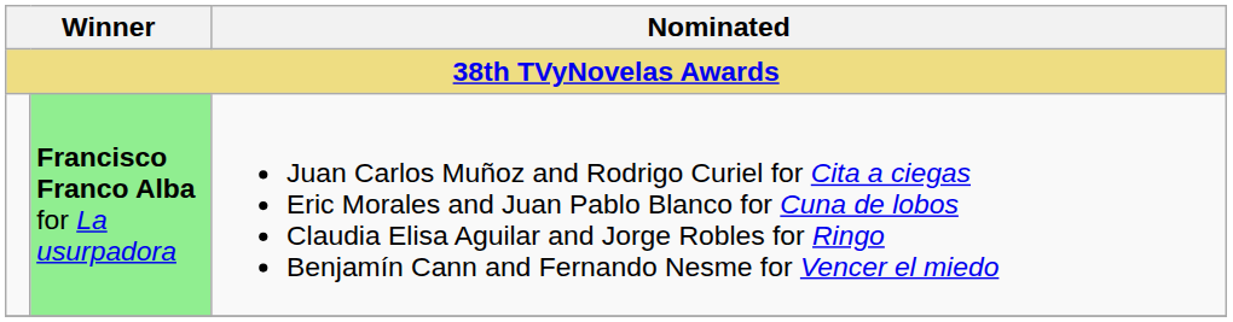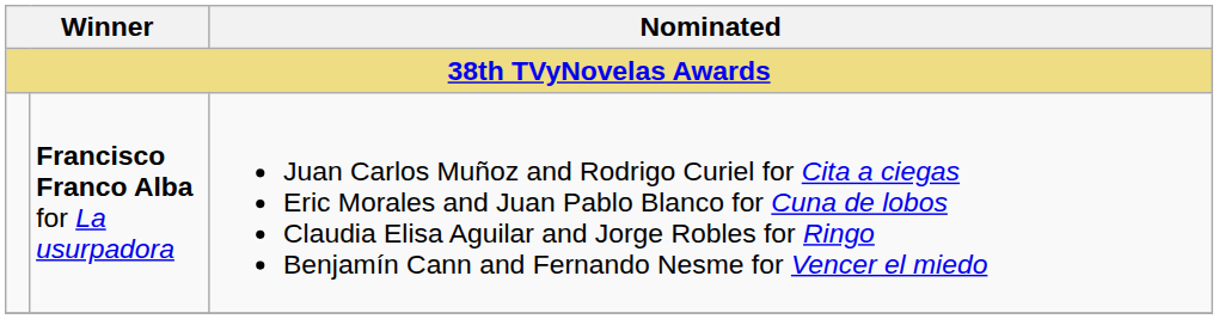Francisco Franco Alba for La usurpadora | column 2: lightgreen background -> no background
